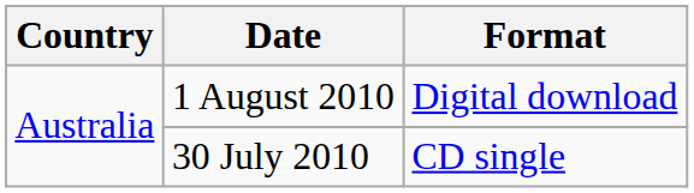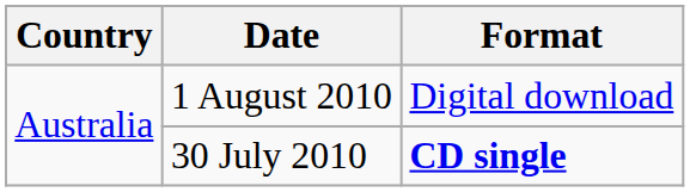30 July 2010 | Format: normal -> bold
